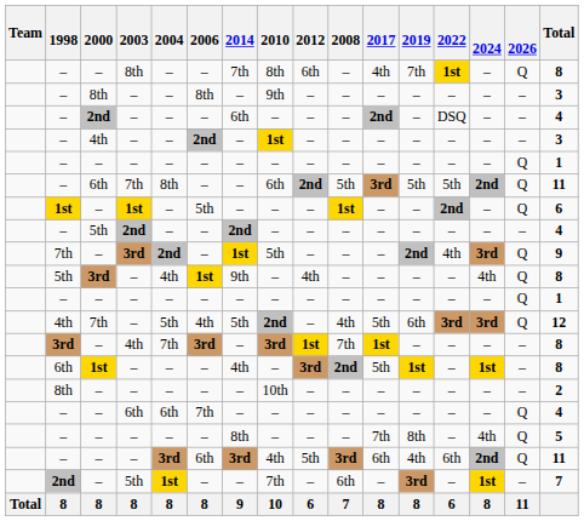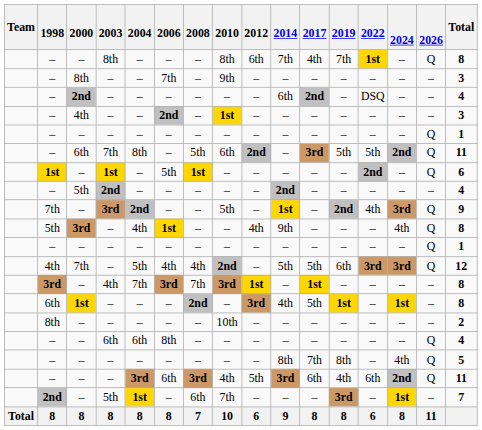columns swapped: 2008 <-> 2014
row 3 | 2006: 8th -> 7th
row 17 | 2006: 7th -> 8th
